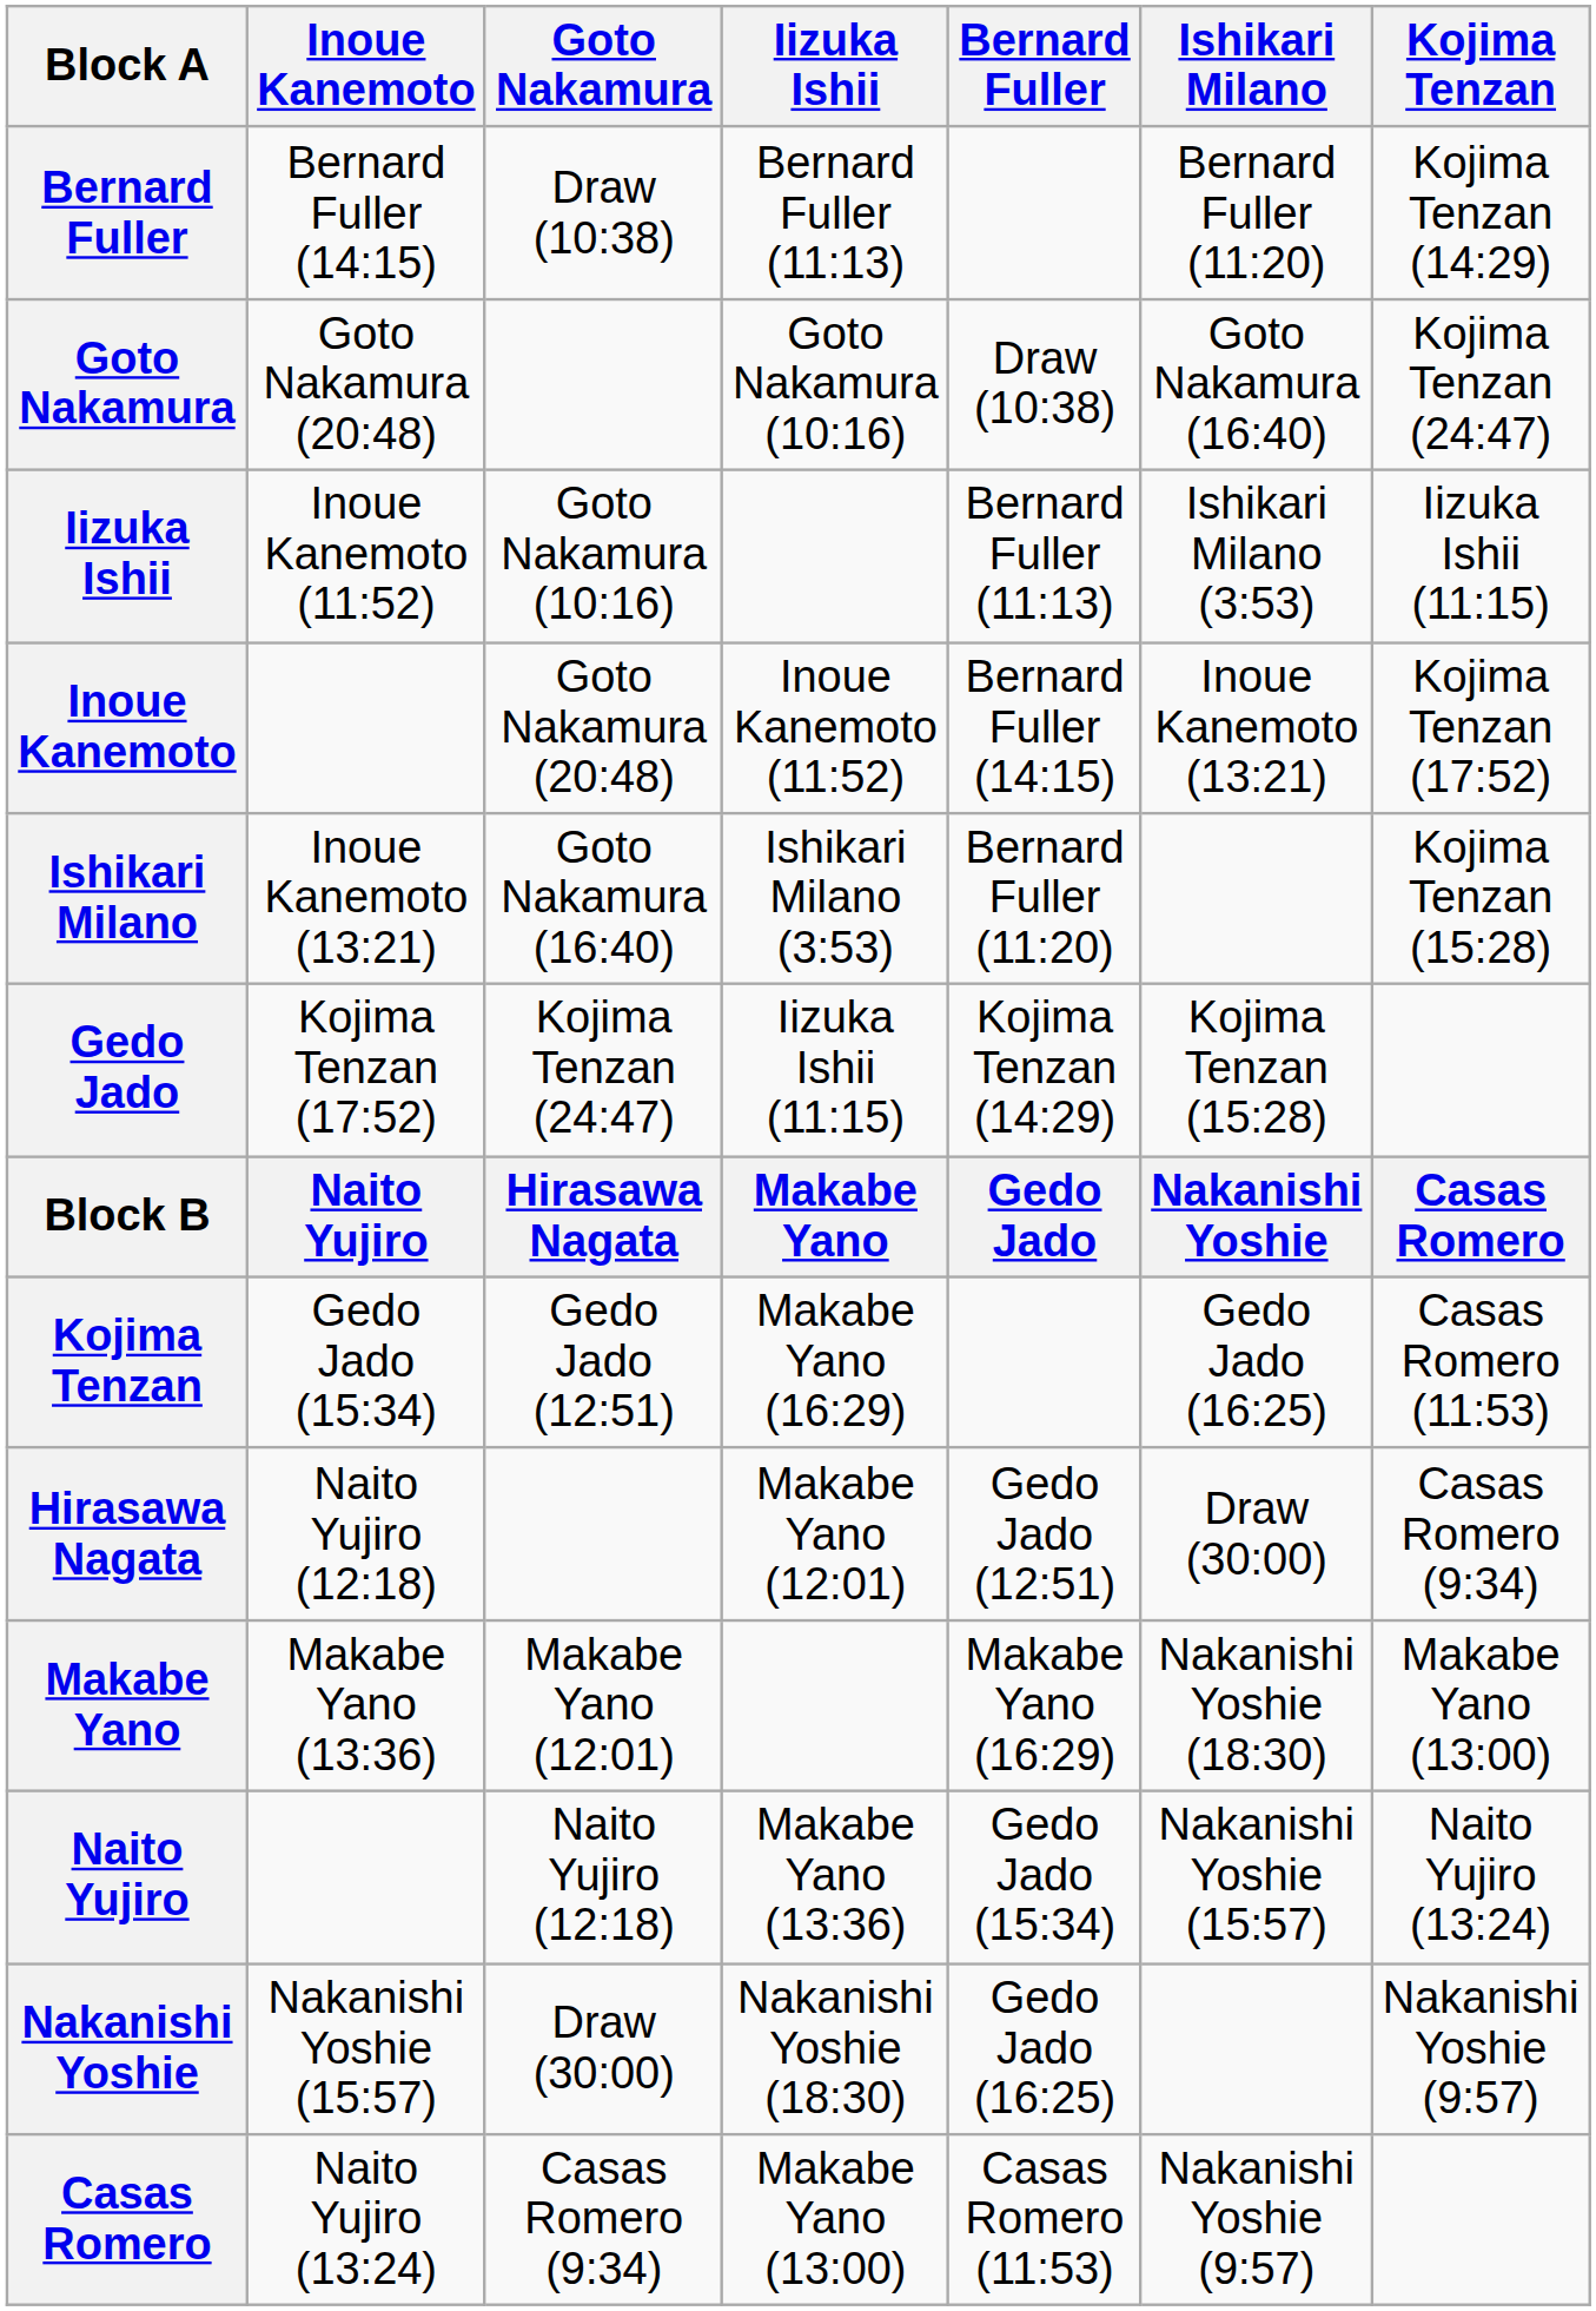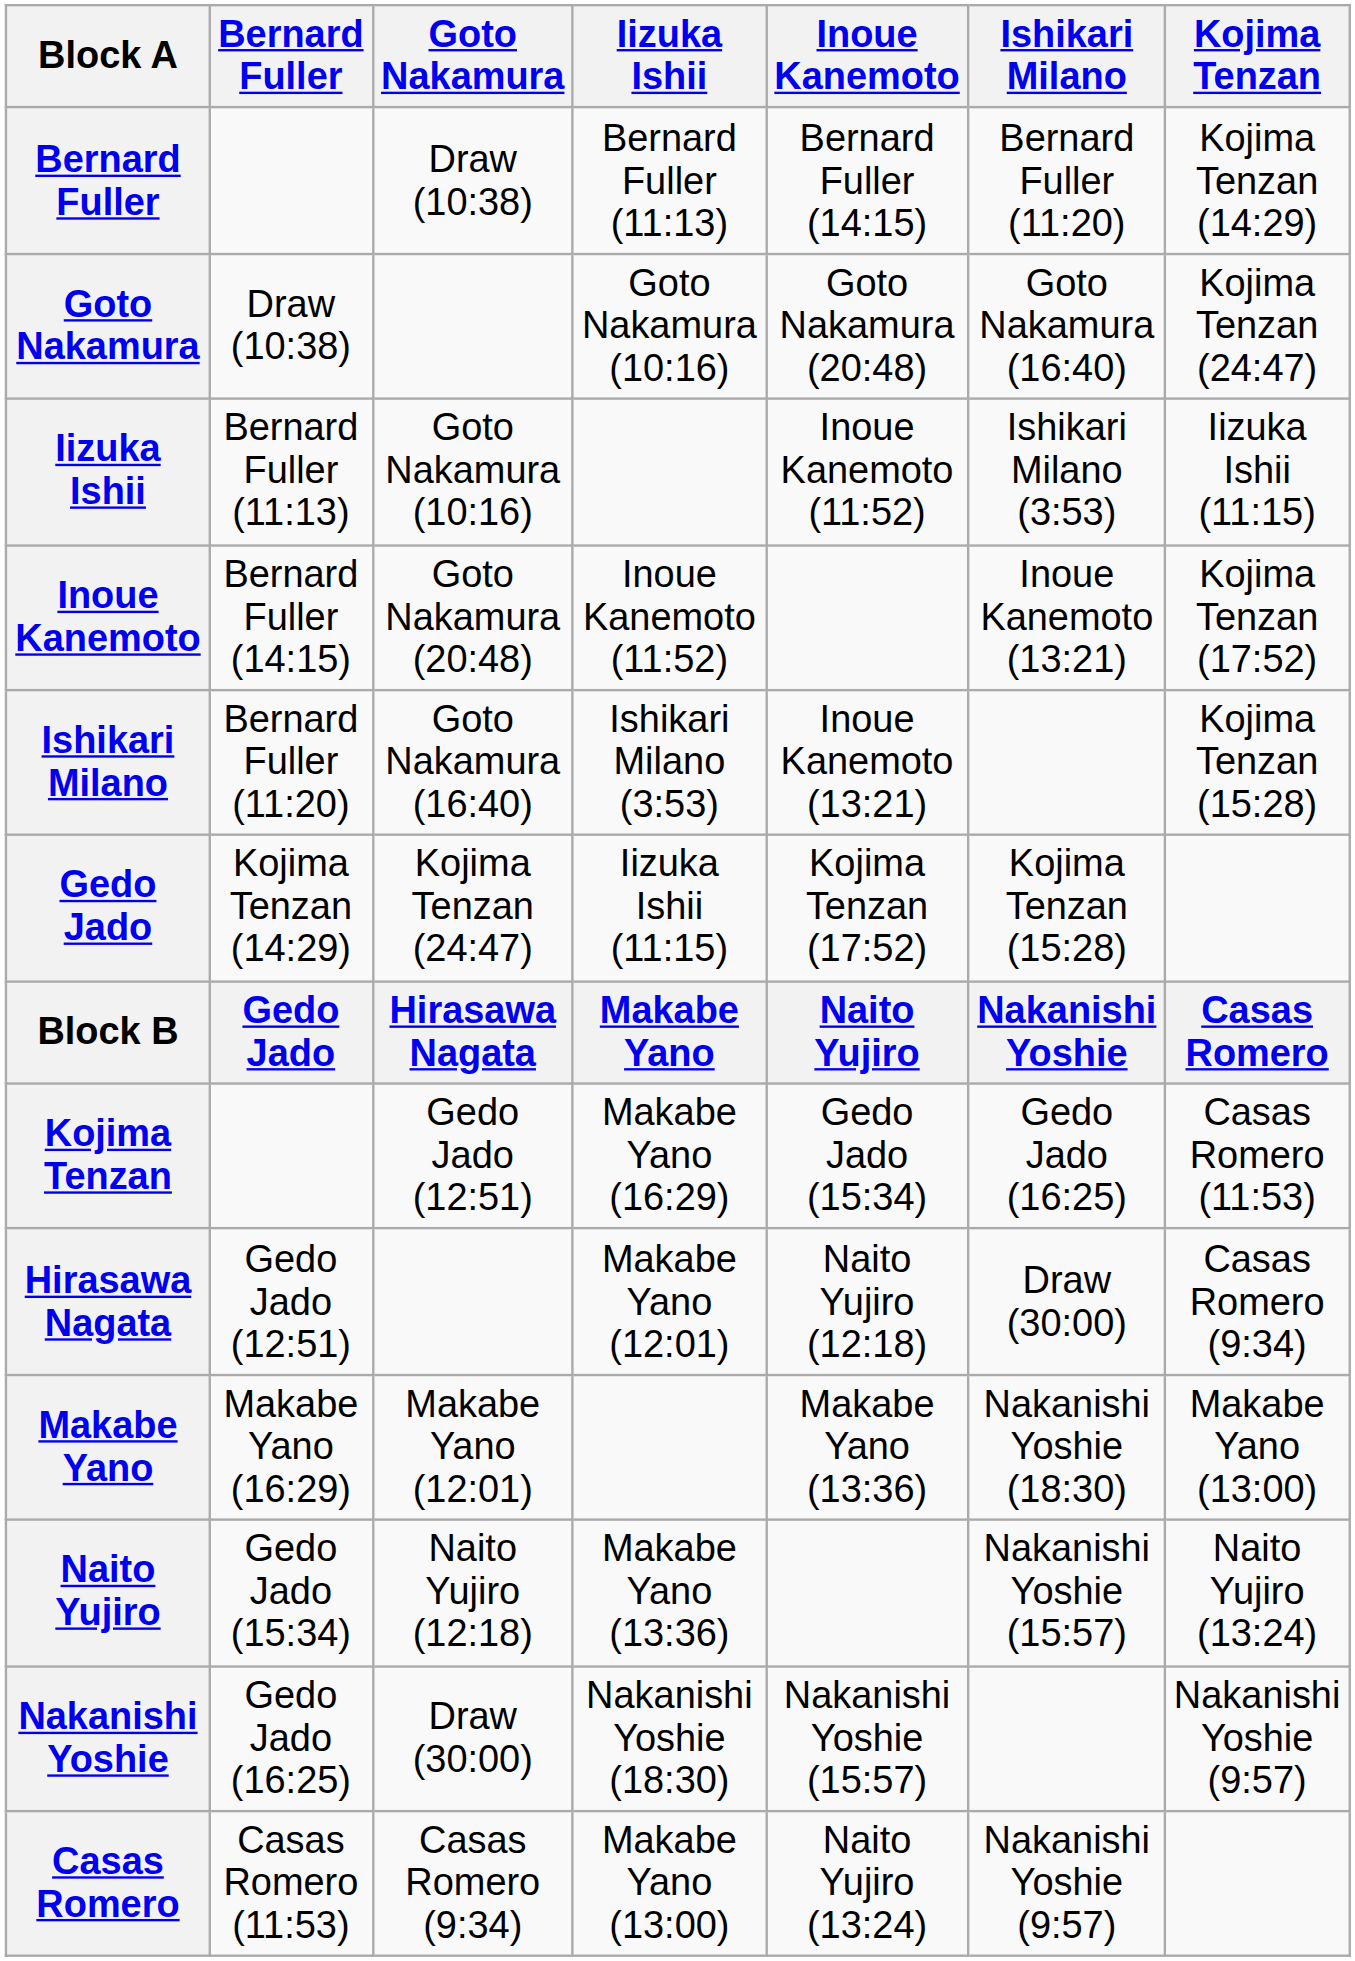columns swapped: Bernard Fuller <-> Inoue Kanemoto
